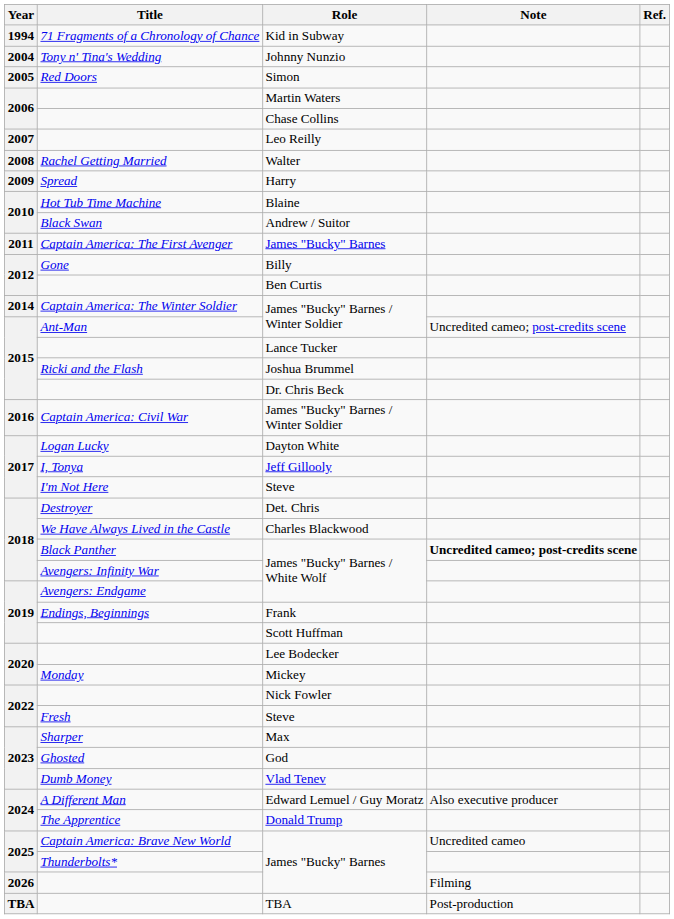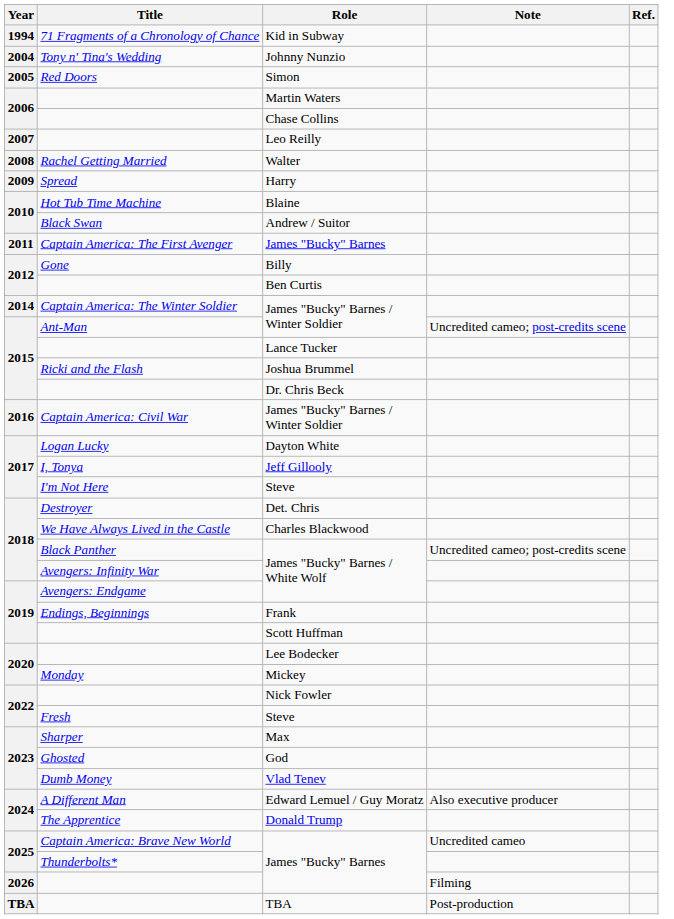Black Panther / James "Bucky" Barnes / White Wolf | Note: bold -> normal
